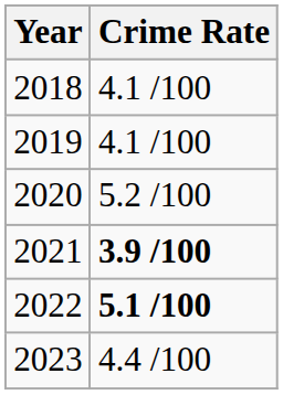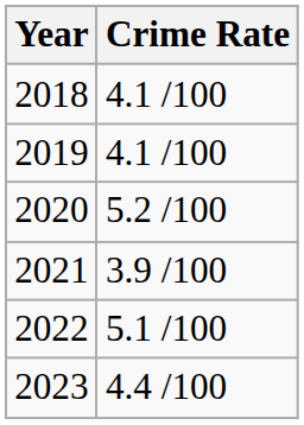2021 | Crime Rate: bold -> normal
2022 | Crime Rate: bold -> normal
